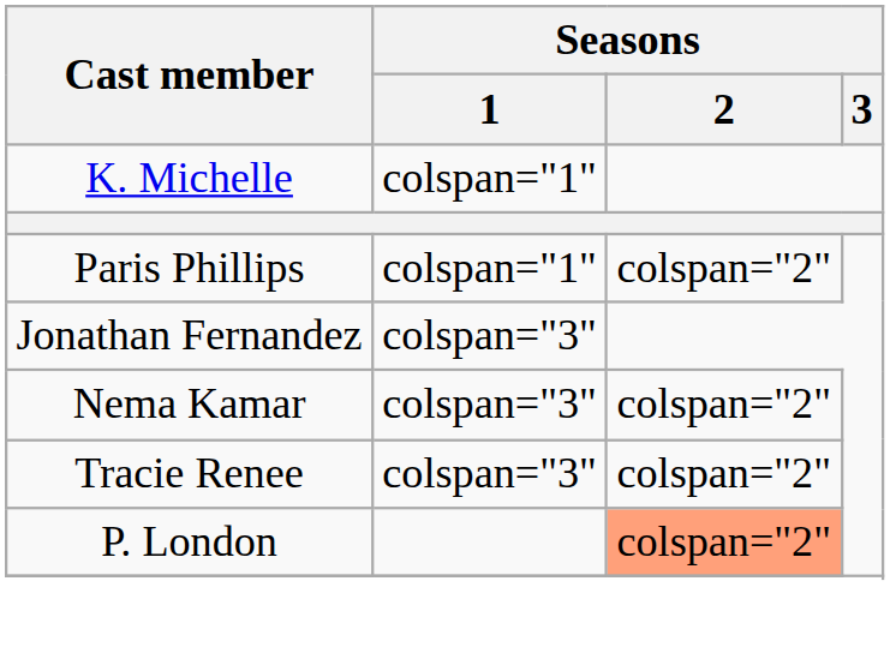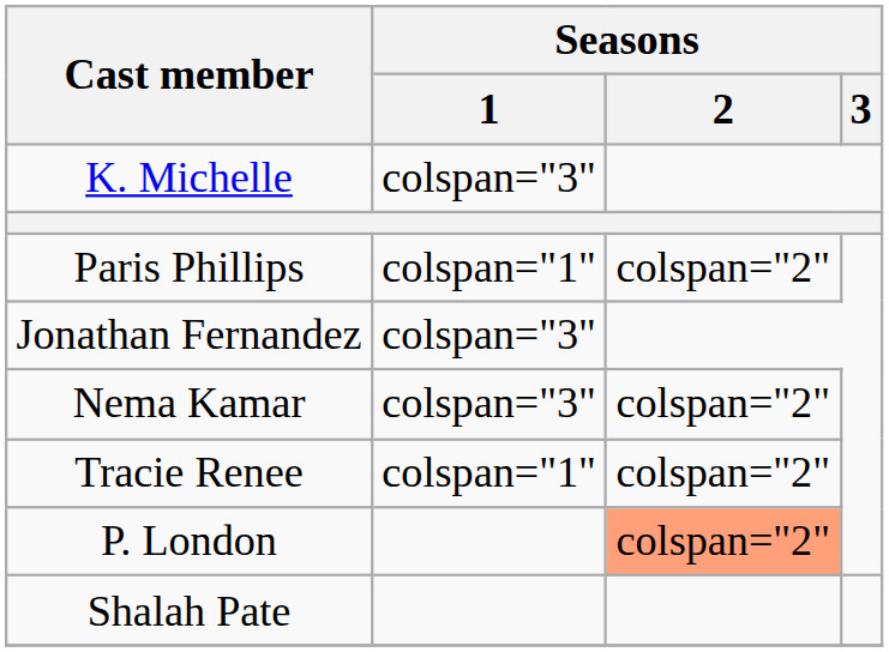K. Michelle | Seasons / 1: colspan="1" -> colspan="3"
Tracie Renee | Seasons / 1: colspan="3" -> colspan="1"
+ row: Shalah Pate
